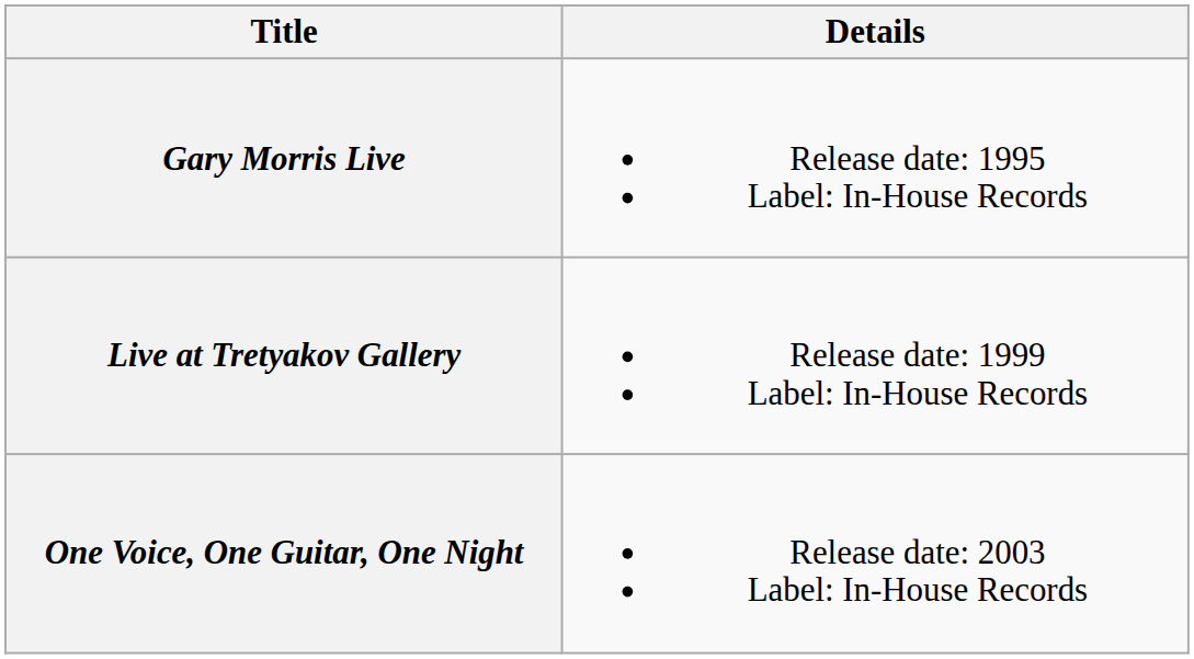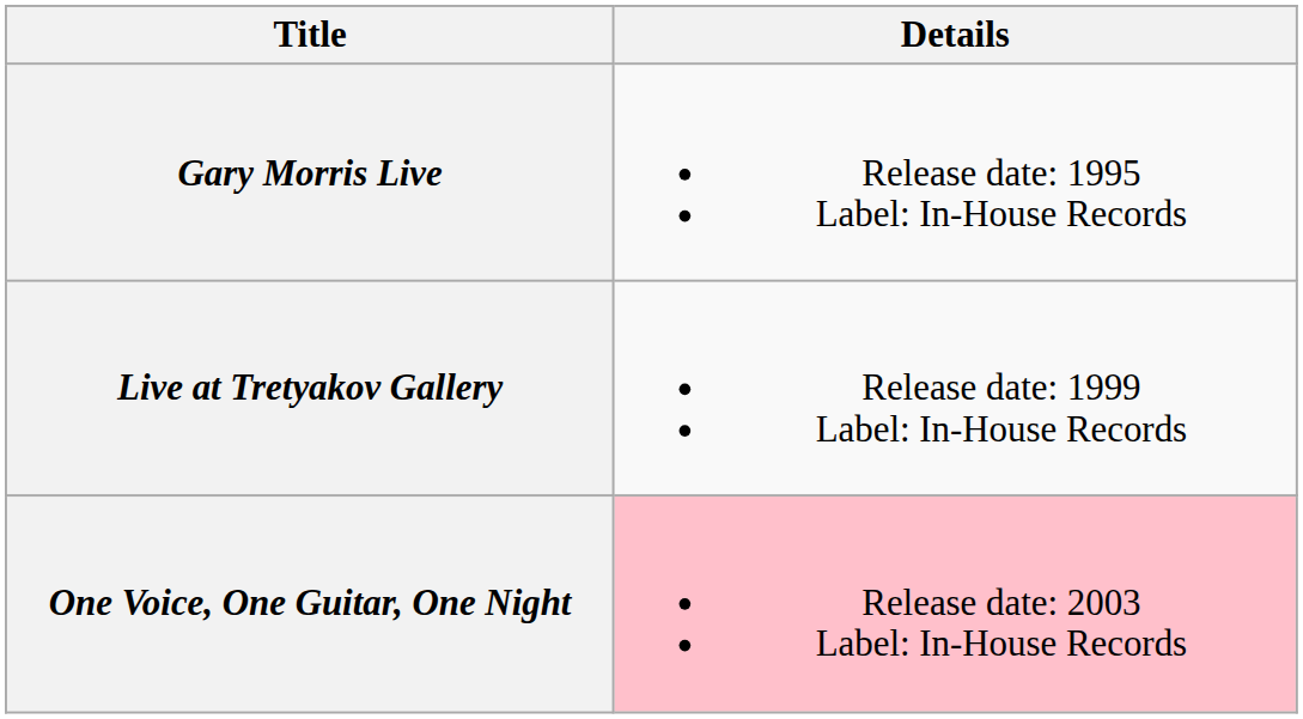One Voice, One Guitar, One Night | Details: no background -> pink background
